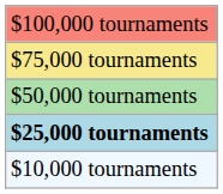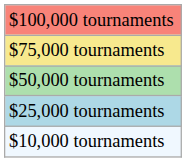row 4 | column 1: bold -> normal
